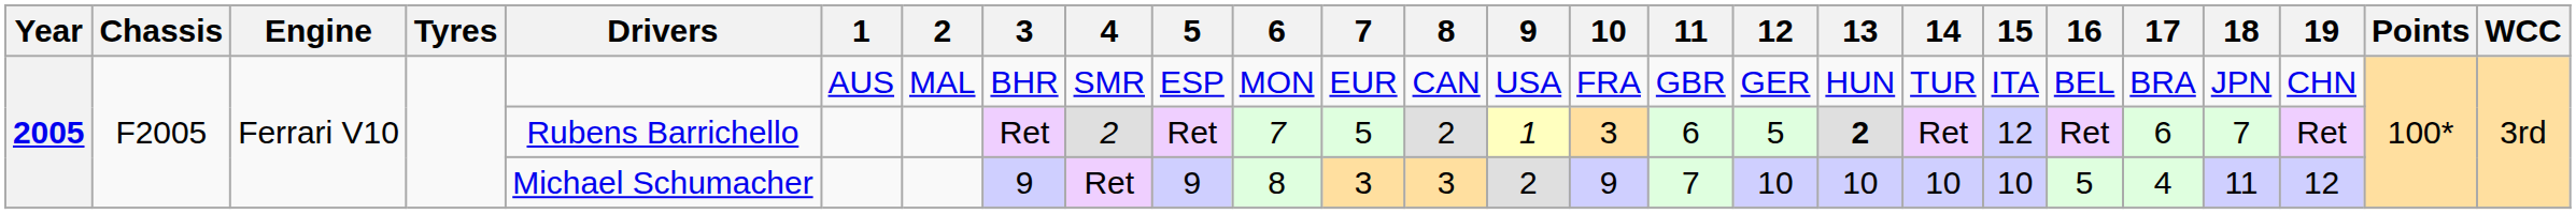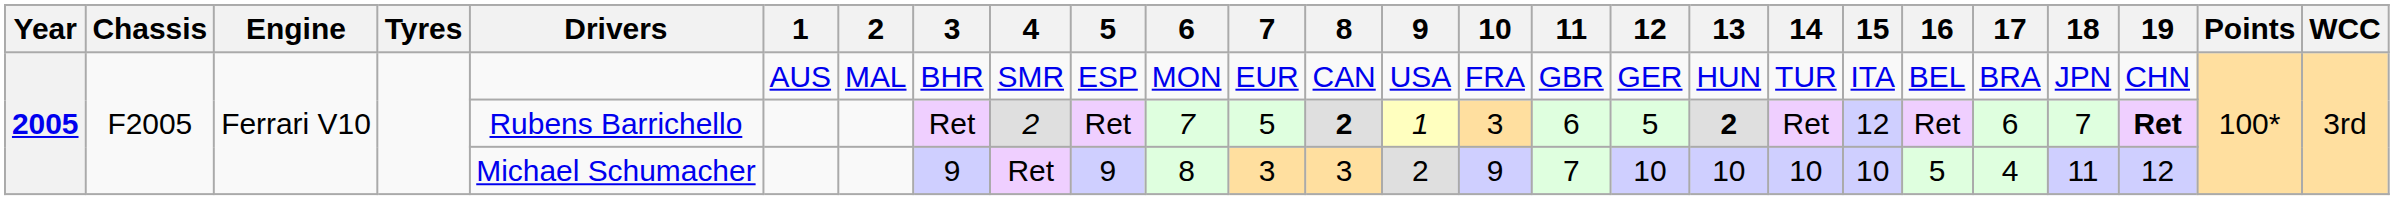row 3 | 8: normal -> bold
row 3 | 19: normal -> bold
